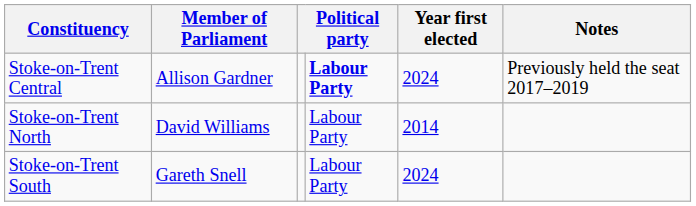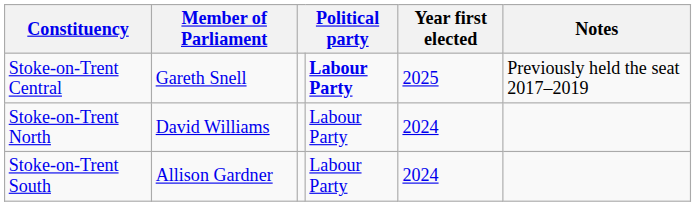Stoke-on-Trent Central | Member of Parliament: Allison Gardner -> Gareth Snell
Stoke-on-Trent Central | Year first elected: 2024 -> 2025
Stoke-on-Trent North | Year first elected: 2014 -> 2024
Stoke-on-Trent South | Member of Parliament: Gareth Snell -> Allison Gardner
